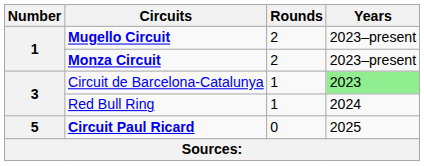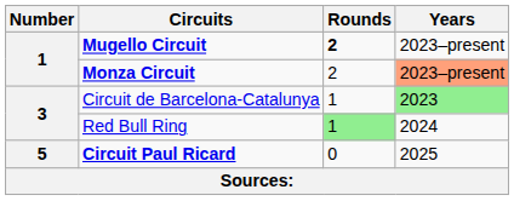Mugello Circuit | Rounds: normal -> bold
Monza Circuit | Years: no background -> lightsalmon background
Red Bull Ring | Rounds: no background -> lightgreen background
